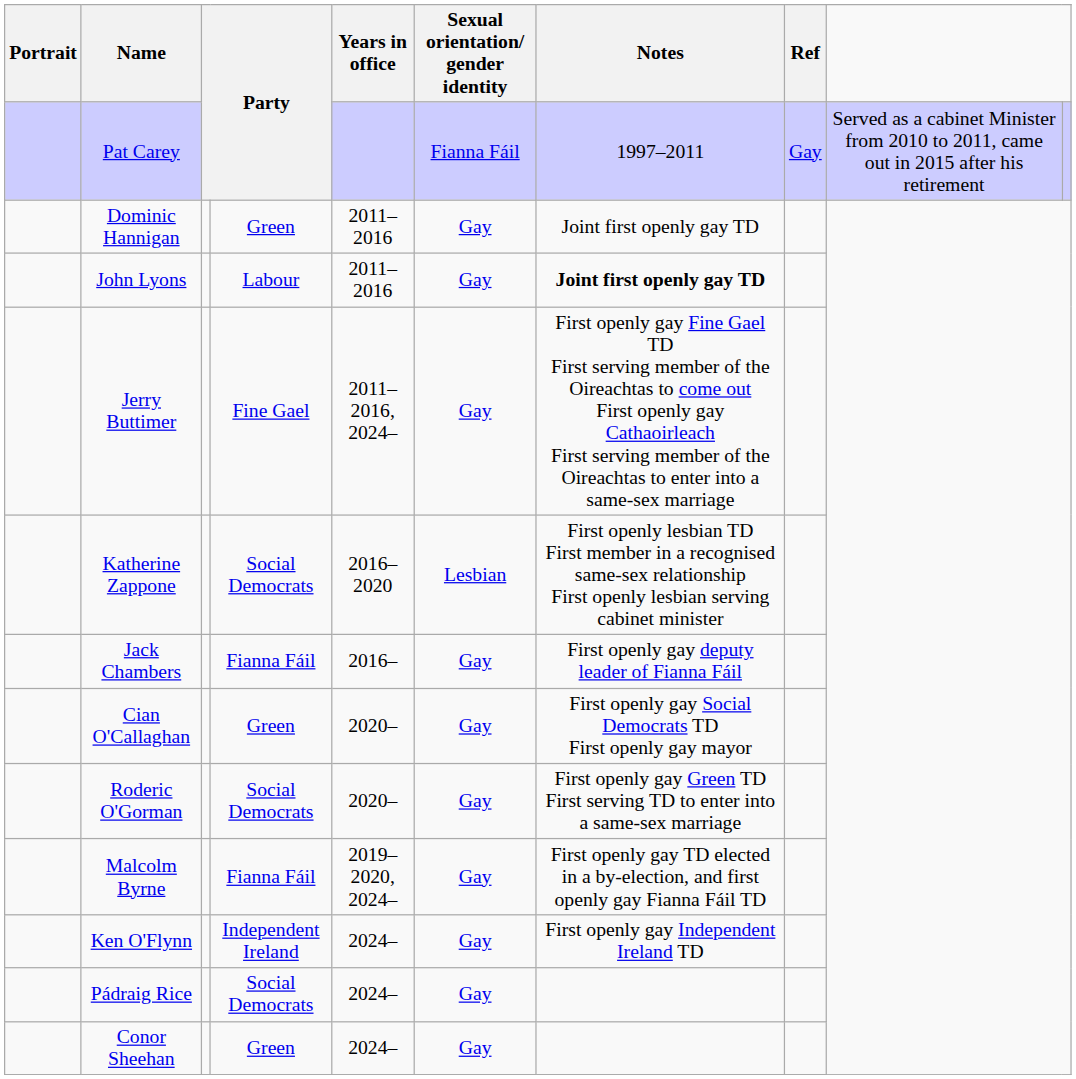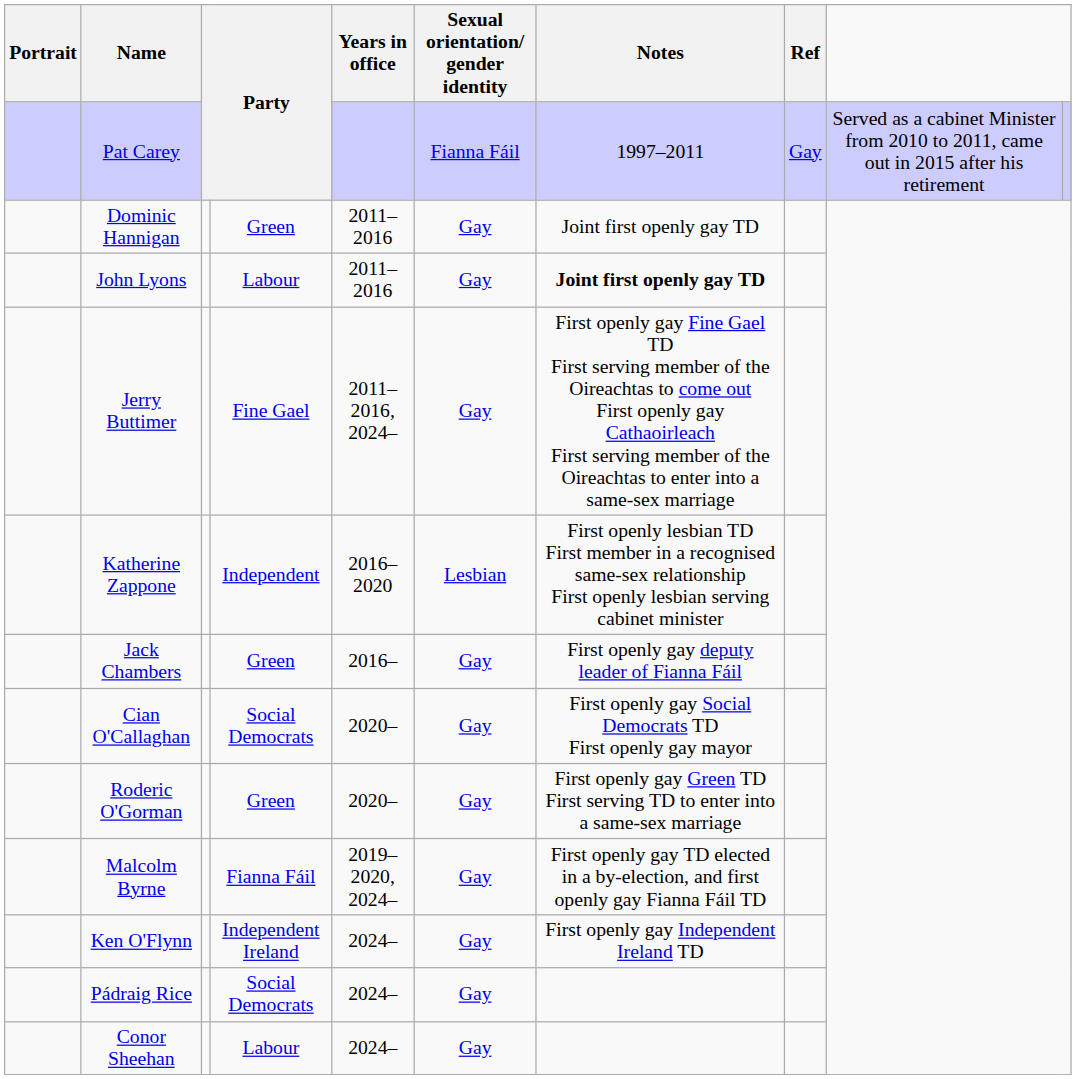Katherine Zappone | column 4: Social Democrats -> Independent
Jack Chambers | column 4: Fianna Fáil -> Green
Cian O'Callaghan | column 4: Green -> Social Democrats
Roderic O'Gorman | column 4: Social Democrats -> Green
Conor Sheehan | column 4: Green -> Labour
